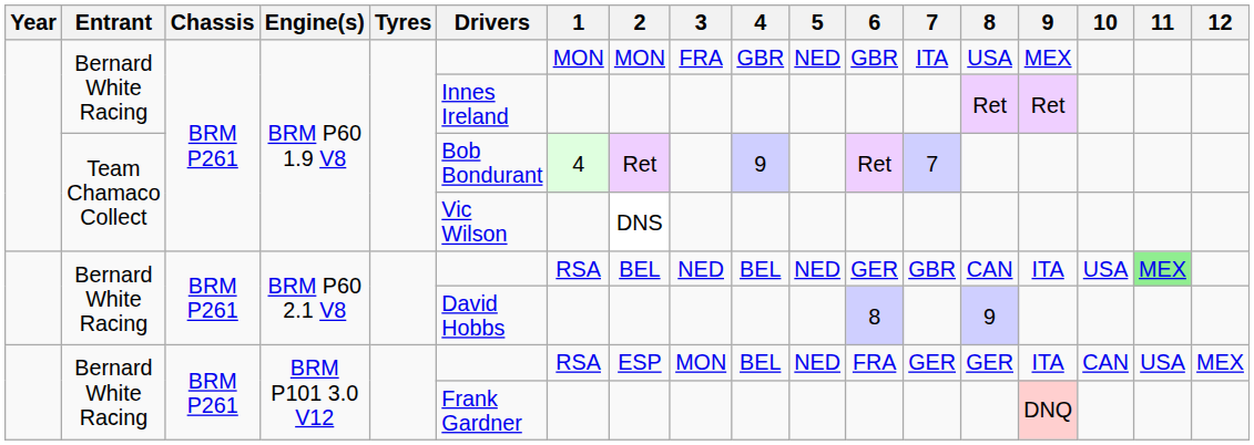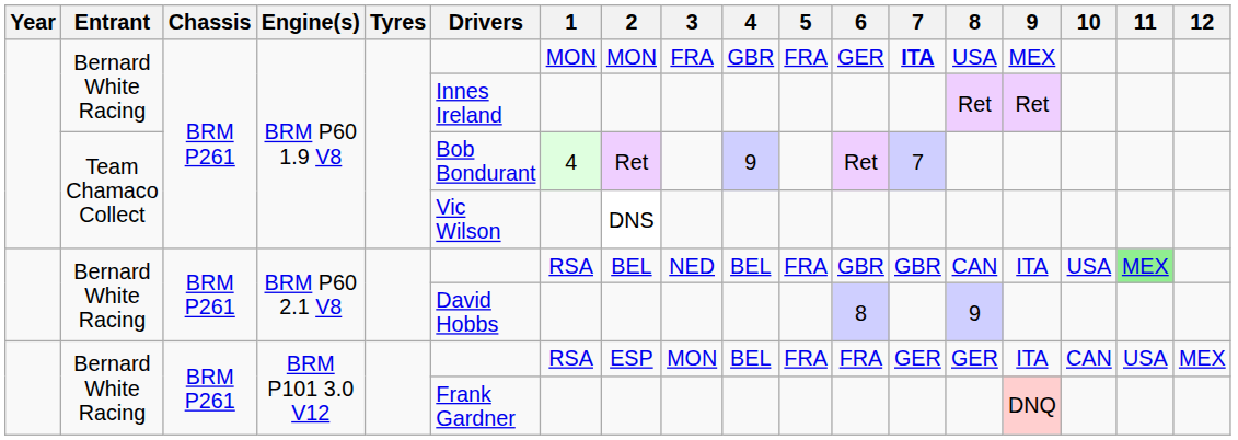row 2 | 5: NED -> FRA
row 2 | 6: GBR -> GER
row 2 | 7: normal -> bold
row 6 | 5: NED -> FRA
row 6 | 6: GER -> GBR
row 8 | 5: NED -> FRA
